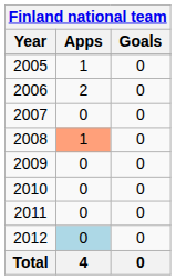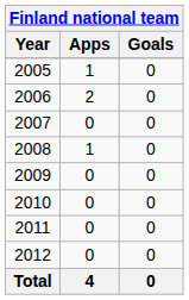2008 | Apps: lightsalmon background -> no background
2012 | Apps: lightblue background -> no background
